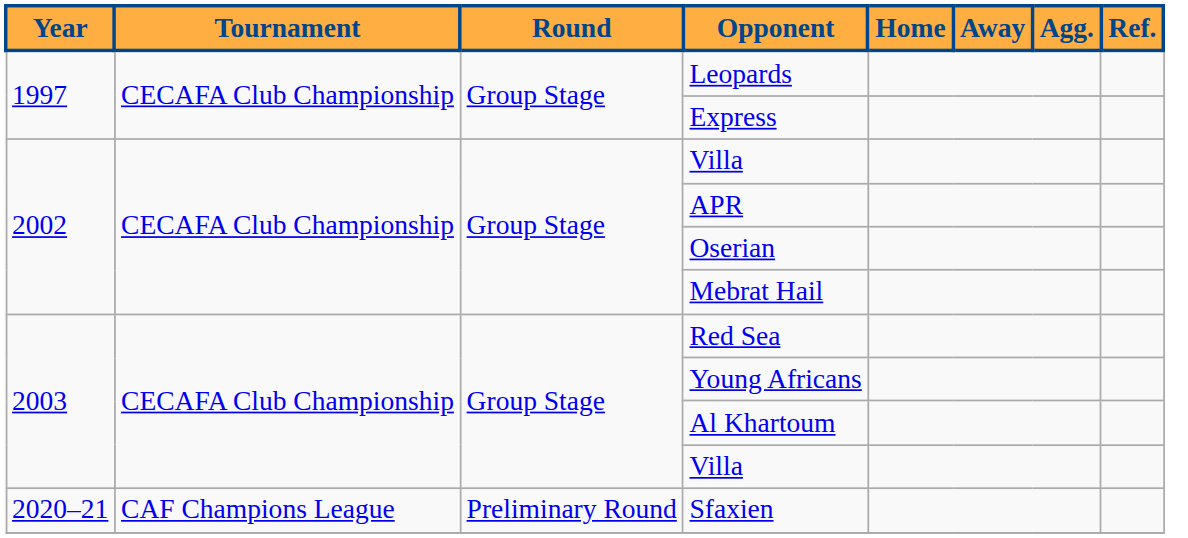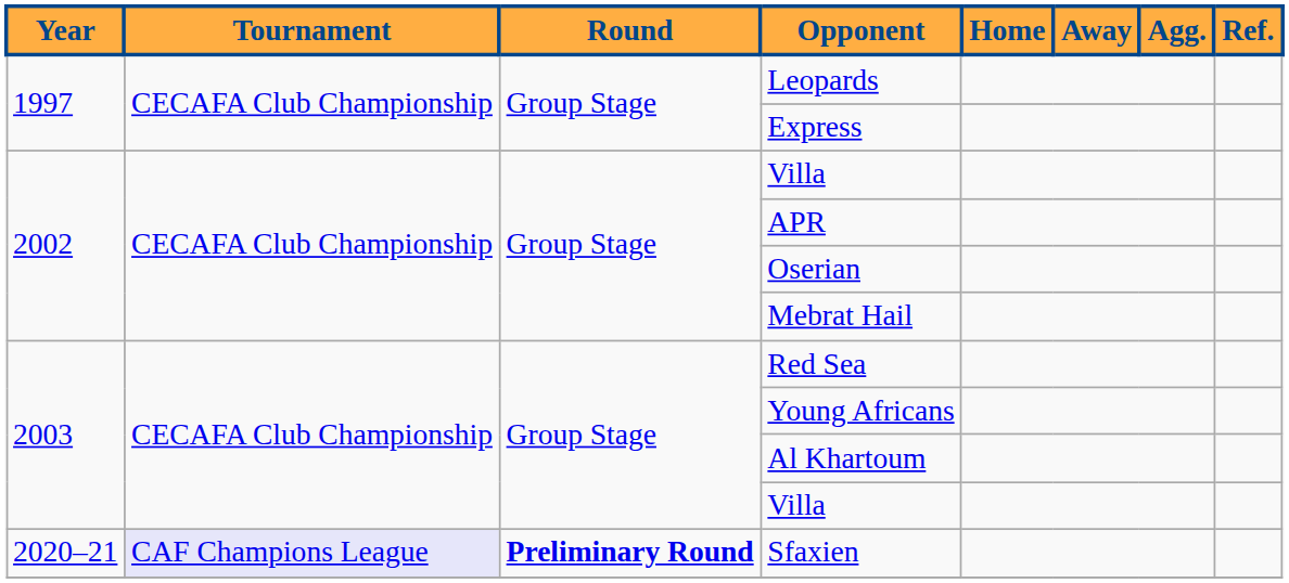Sfaxien | Tournament: no background -> lavender background
Sfaxien | Round: normal -> bold
